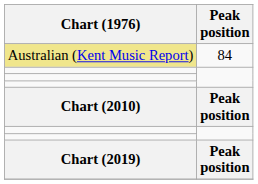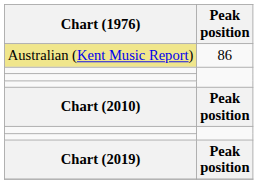row 2 | Peak position: 84 -> 86
